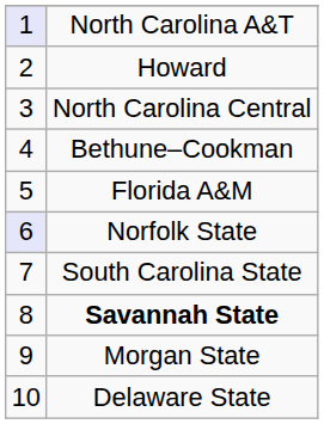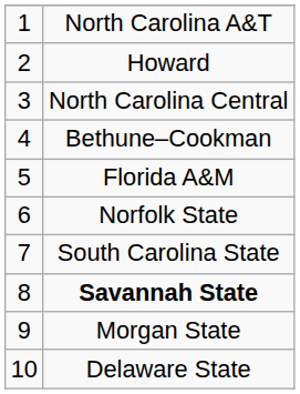North Carolina A&T | column 1: lavender background -> no background
Norfolk State | column 1: lavender background -> no background
